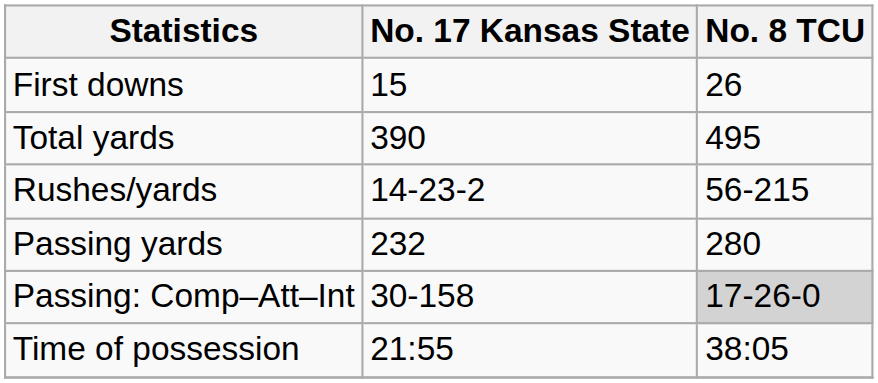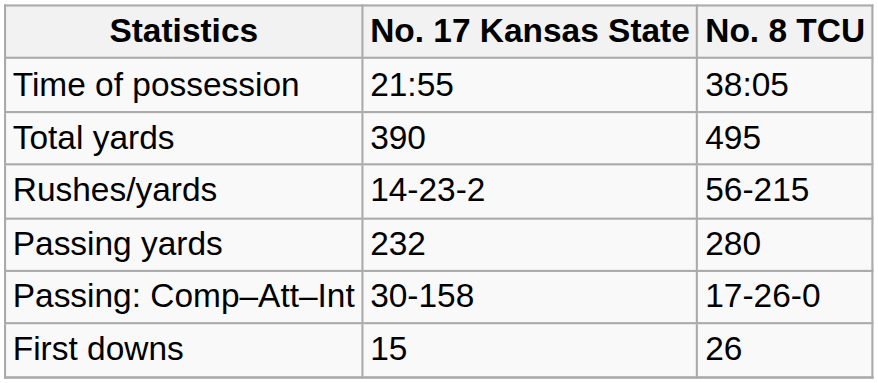rows swapped: First downs <-> Time of possession
Passing: Comp–Att–Int | No. 8 TCU: lightgrey background -> no background
